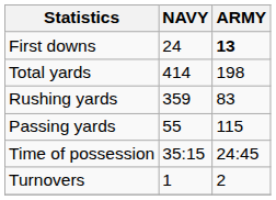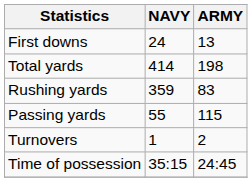First downs | ARMY: bold -> normal
rows swapped: Turnovers <-> Time of possession
